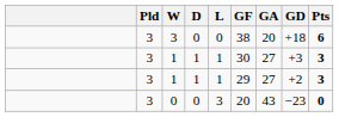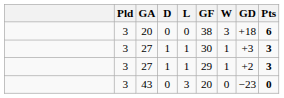columns swapped: W <-> GA
